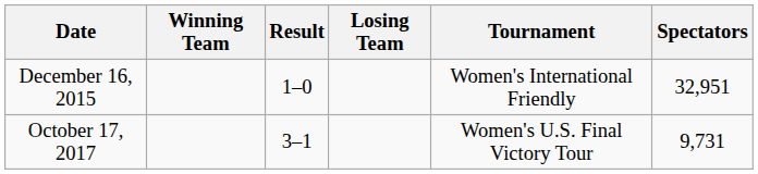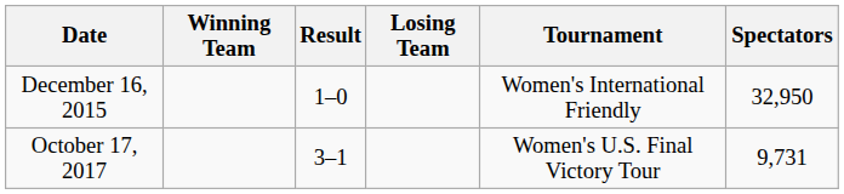December 16, 2015 | Spectators: 32,951 -> 32,950
